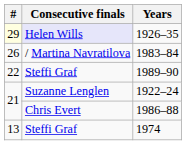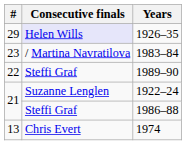1926–35 | #: lightyellow background -> no background
1983–84 | #: 26 -> 23
1986–88 | Consecutive finals: Chris Evert -> Steffi Graf
1974 | Consecutive finals: Steffi Graf -> Chris Evert
